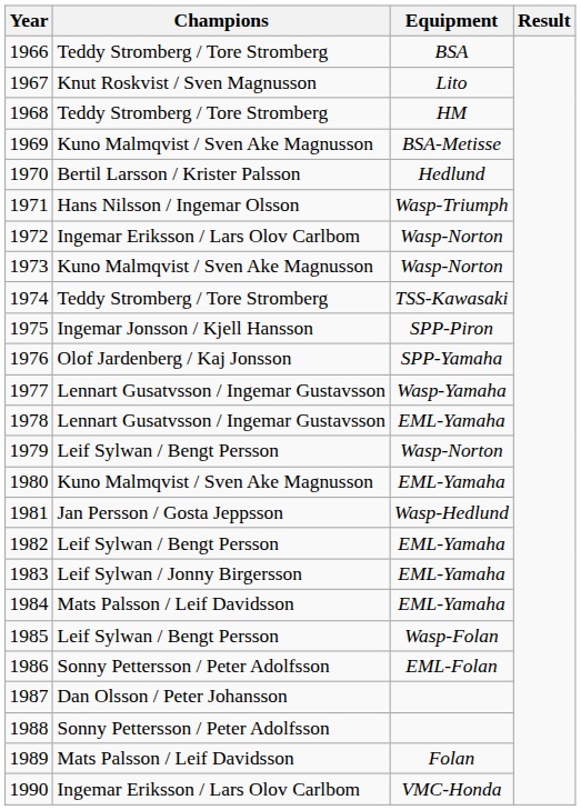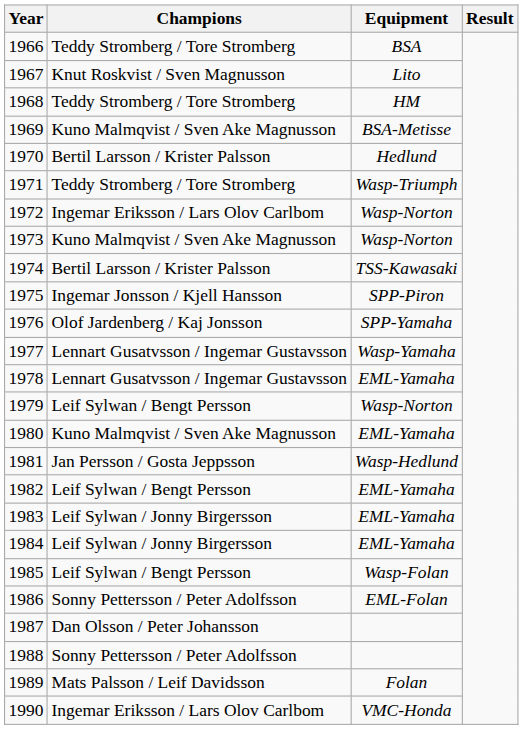1971 | Champions: Hans Nilsson / Ingemar Olsson -> Teddy Stromberg / Tore Stromberg
1974 | Champions: Teddy Stromberg / Tore Stromberg -> Bertil Larsson / Krister Palsson
1984 | Champions: Mats Palsson / Leif Davidsson -> Leif Sylwan / Jonny Birgersson
